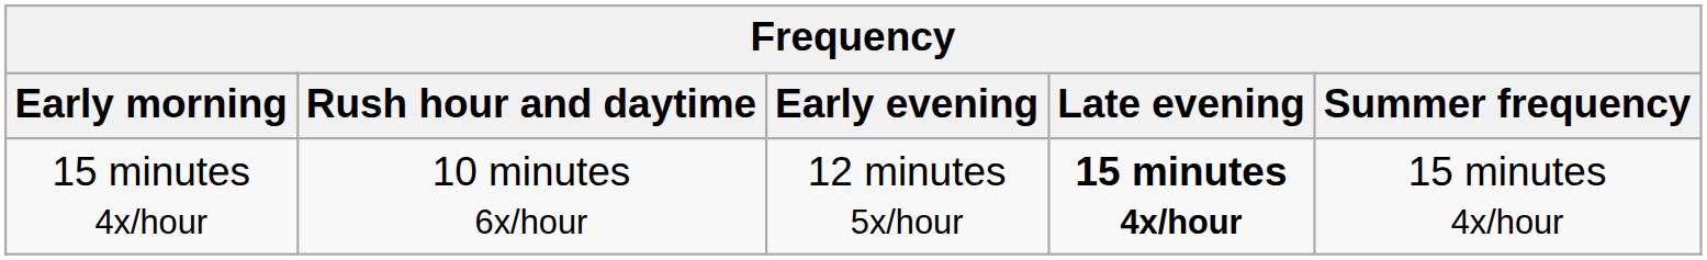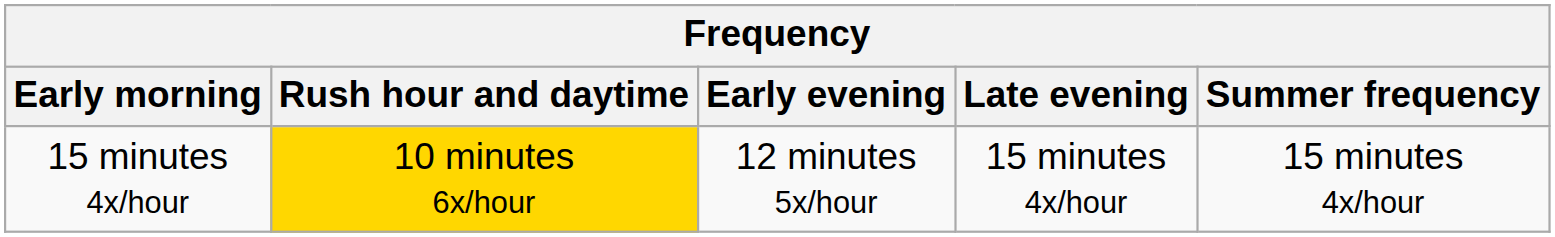row 3 | Rush hour and daytime: no background -> gold background
row 3 | Late evening: bold -> normal
